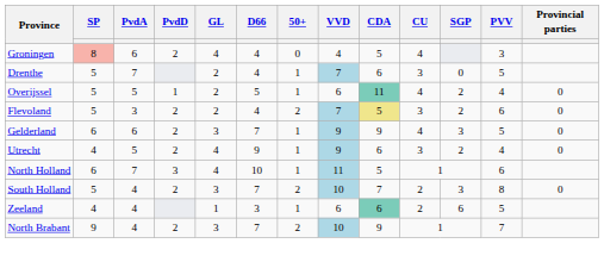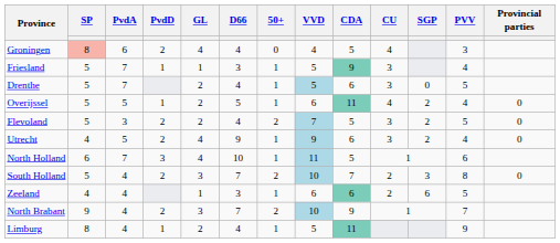+ row: Friesland | 5 | 7 | 1 | 1 | 3 | 1 | 5 | 9 | 3 | 4
Drenthe | VVD: 7 -> 5
Flevoland | CDA: khaki background -> no background
Flevoland | PVV: 6 -> 5
- row: Gelderland | 6 | 6 | 2 | 3 | 7 | 1 | 9 | 9 | 4 | 3 | 5 | 0
+ row: Limburg | 8 | 4 | 1 | 2 | 4 | 1 | 5 | 11 | 9
